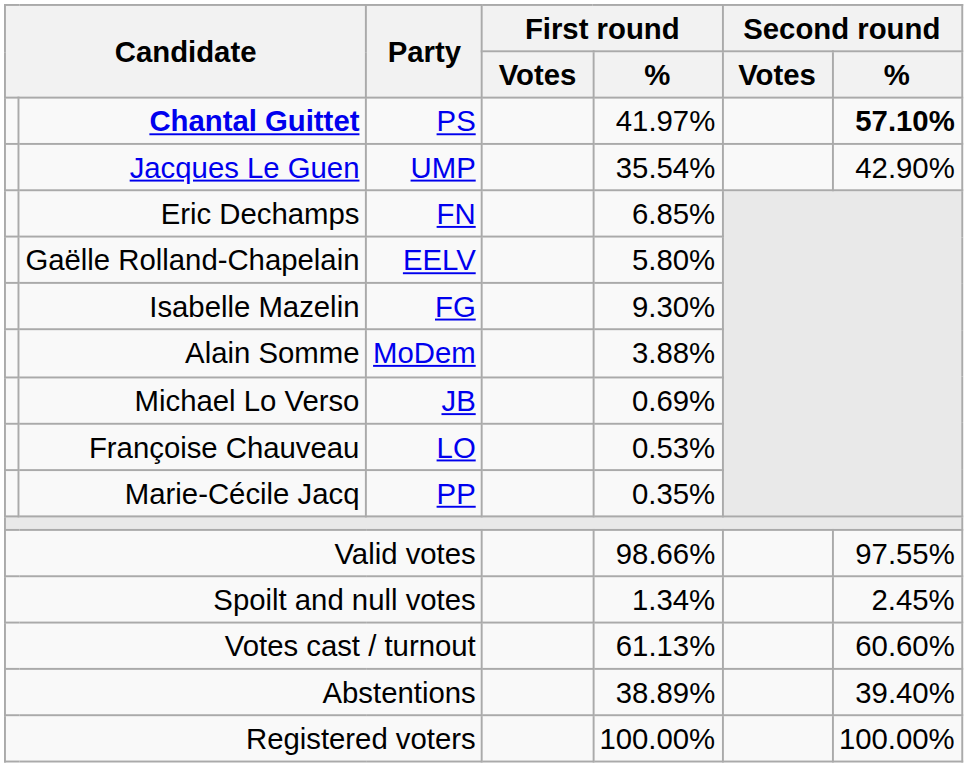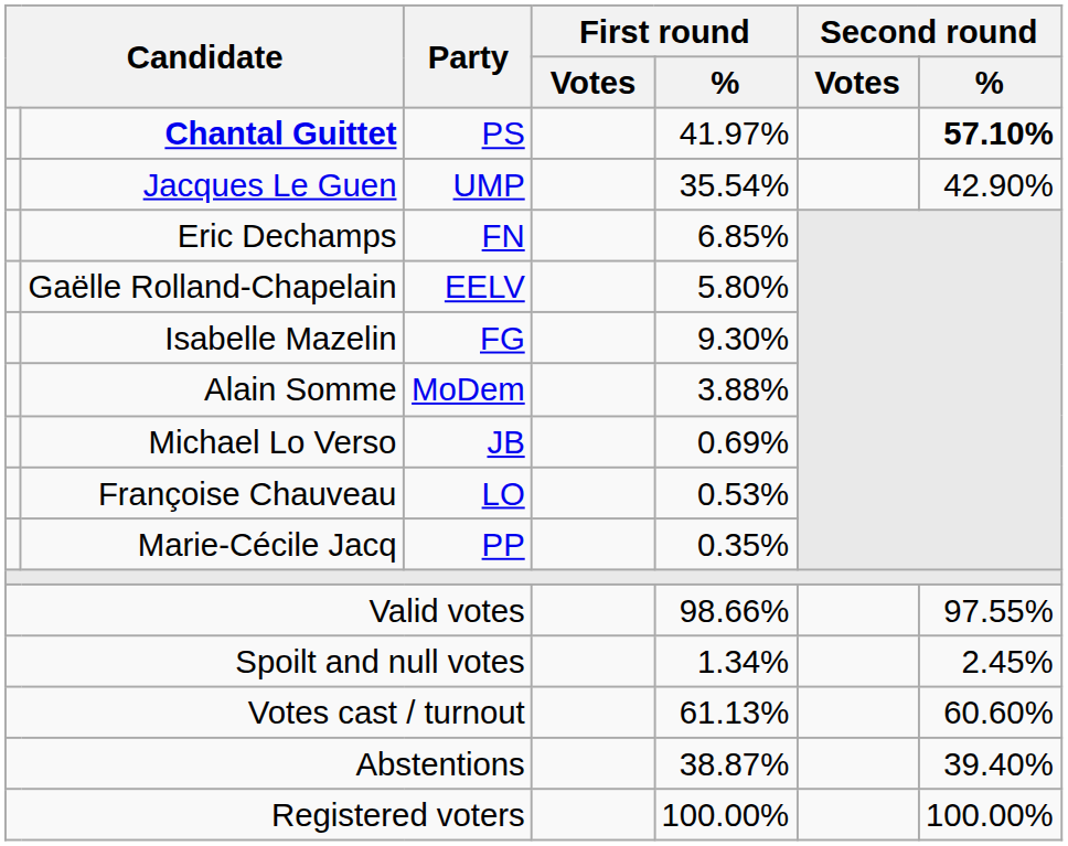Abstentions | First round / %: 38.89% -> 38.87%
